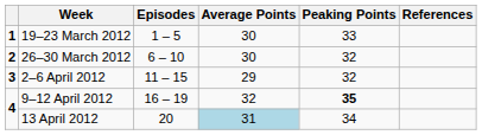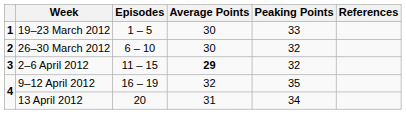2–6 April 2012 | Average Points: normal -> bold
9–12 April 2012 | Peaking Points: bold -> normal
13 April 2012 | Average Points: lightblue background -> no background
